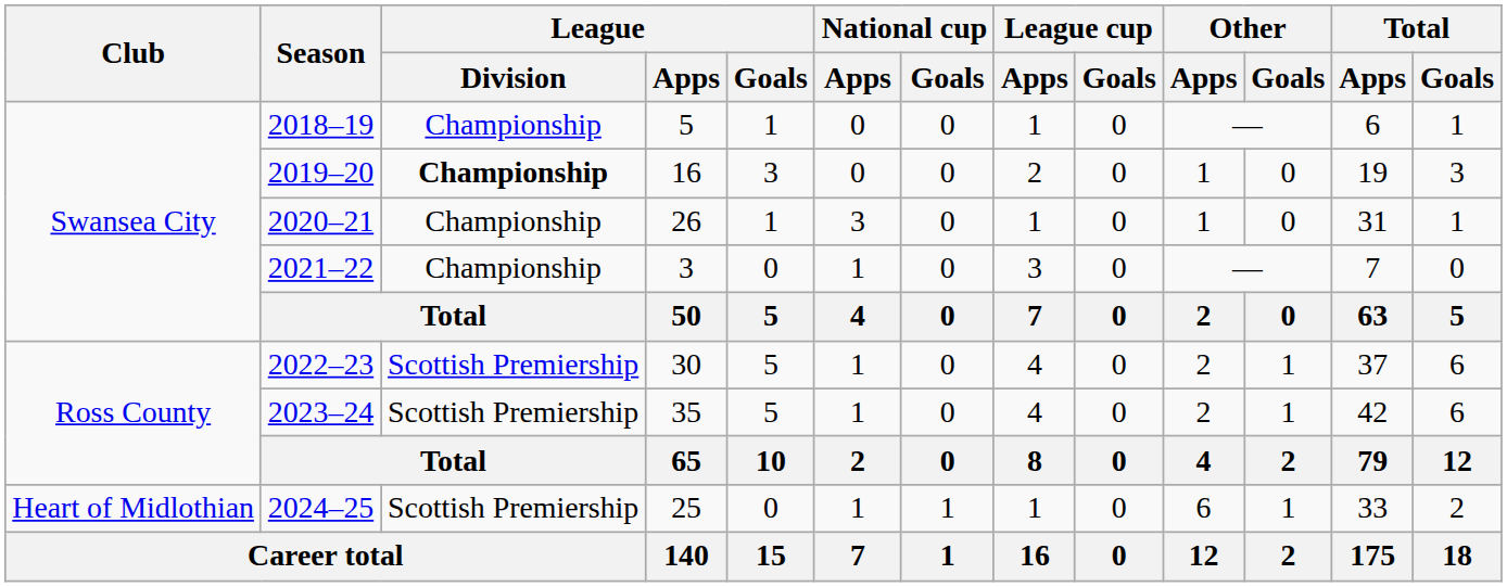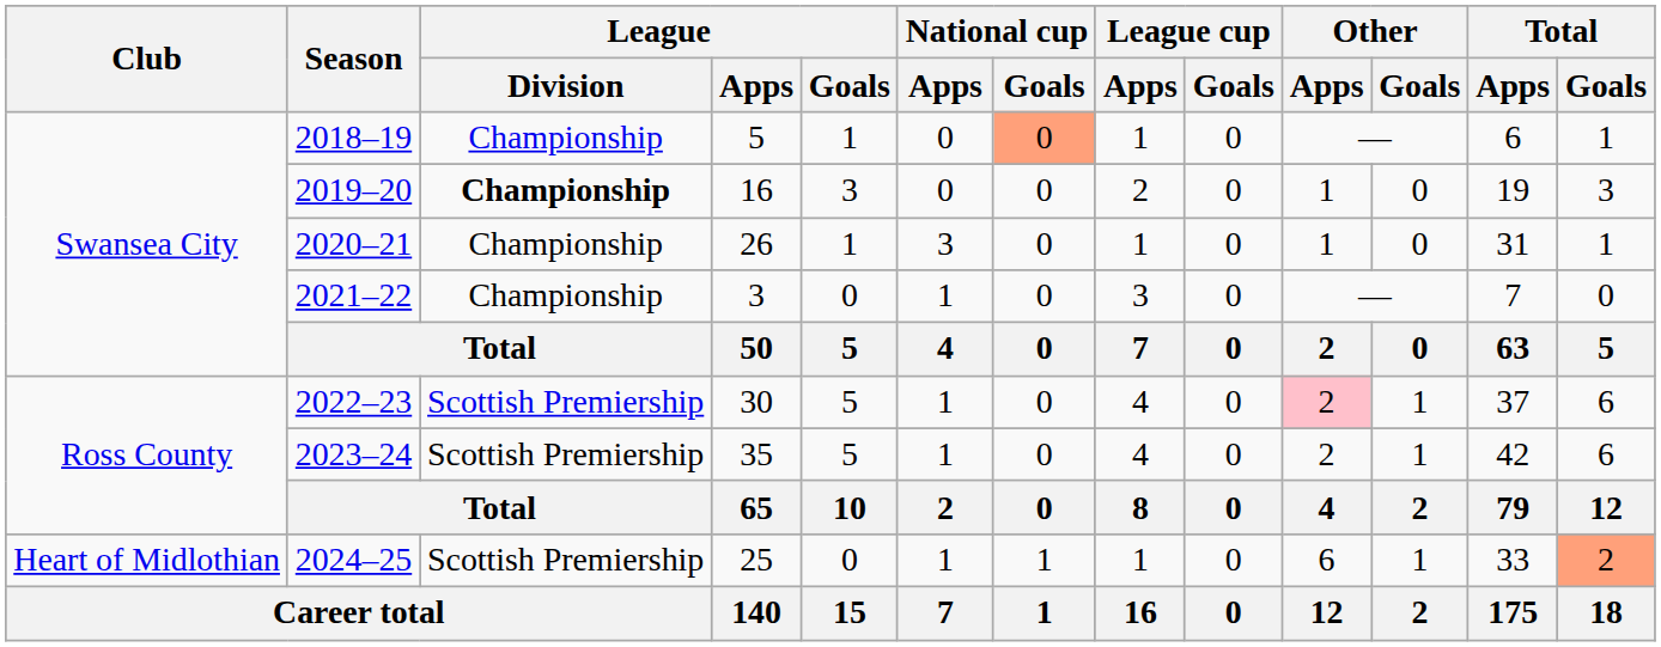2018–19 | National cup / Goals: no background -> lightsalmon background
2022–23 | Other / Apps: no background -> pink background
2024–25 | Total / Goals: no background -> lightsalmon background
